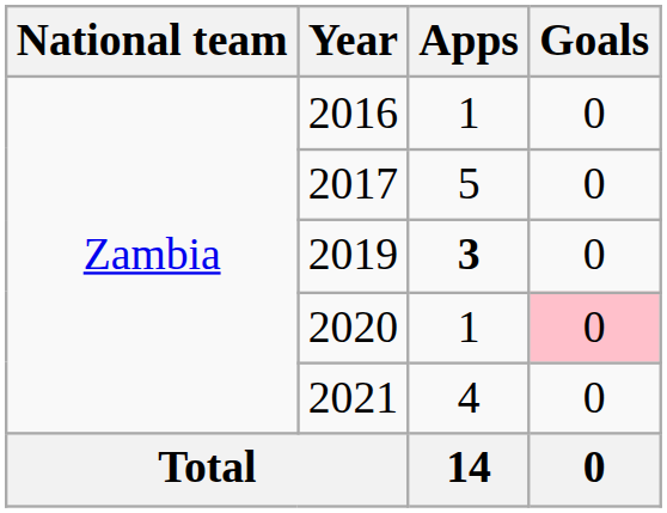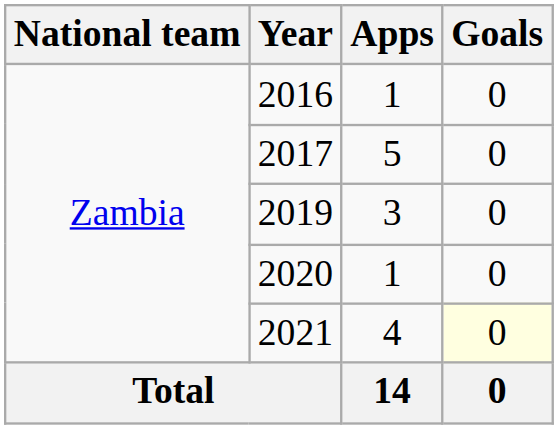2019 | Apps: bold -> normal
2020 | Goals: pink background -> no background
2021 | Goals: no background -> lightyellow background
